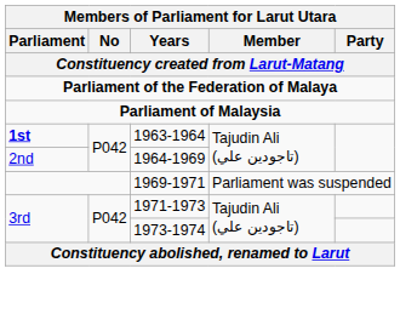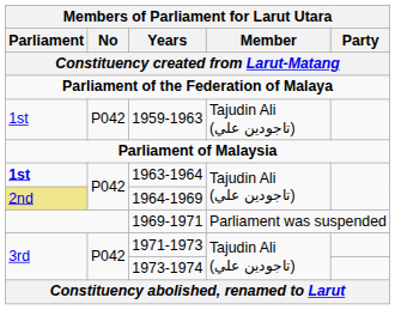+ row: 1st | P042 | 1959-1963 | Tajudin Ali (تاجودين علي)
1964-1969 | Parliament: no background -> khaki background
